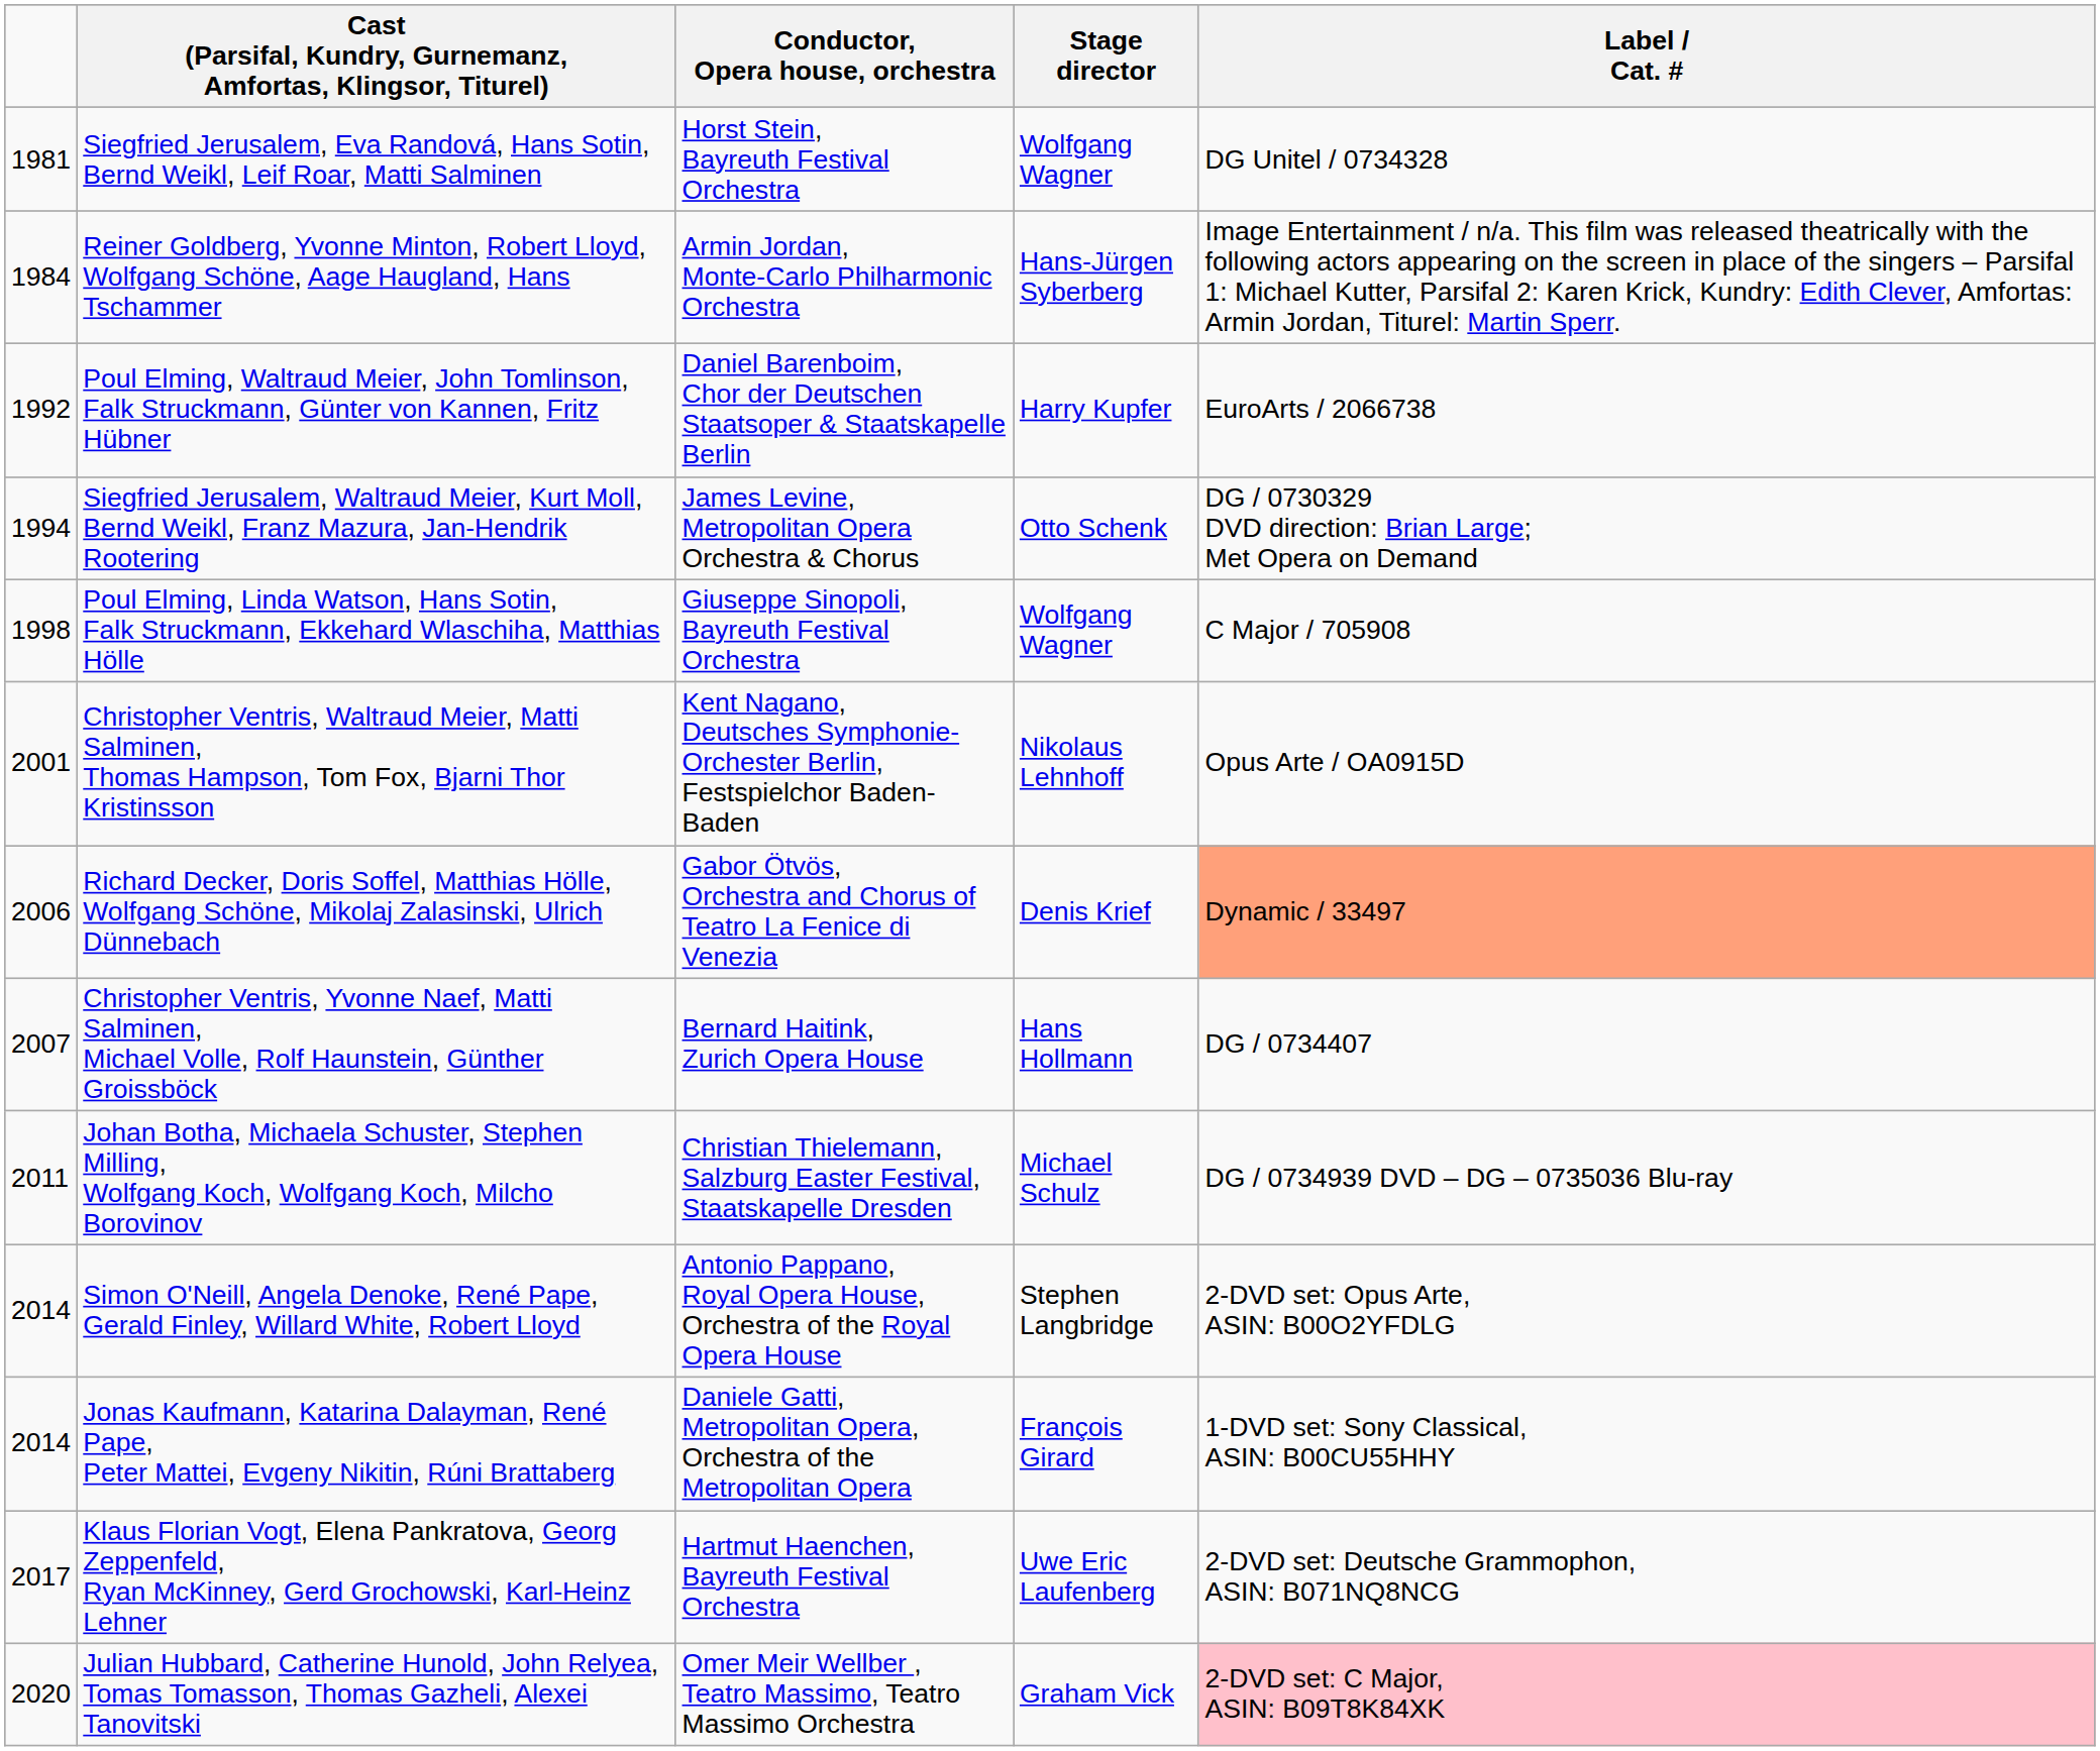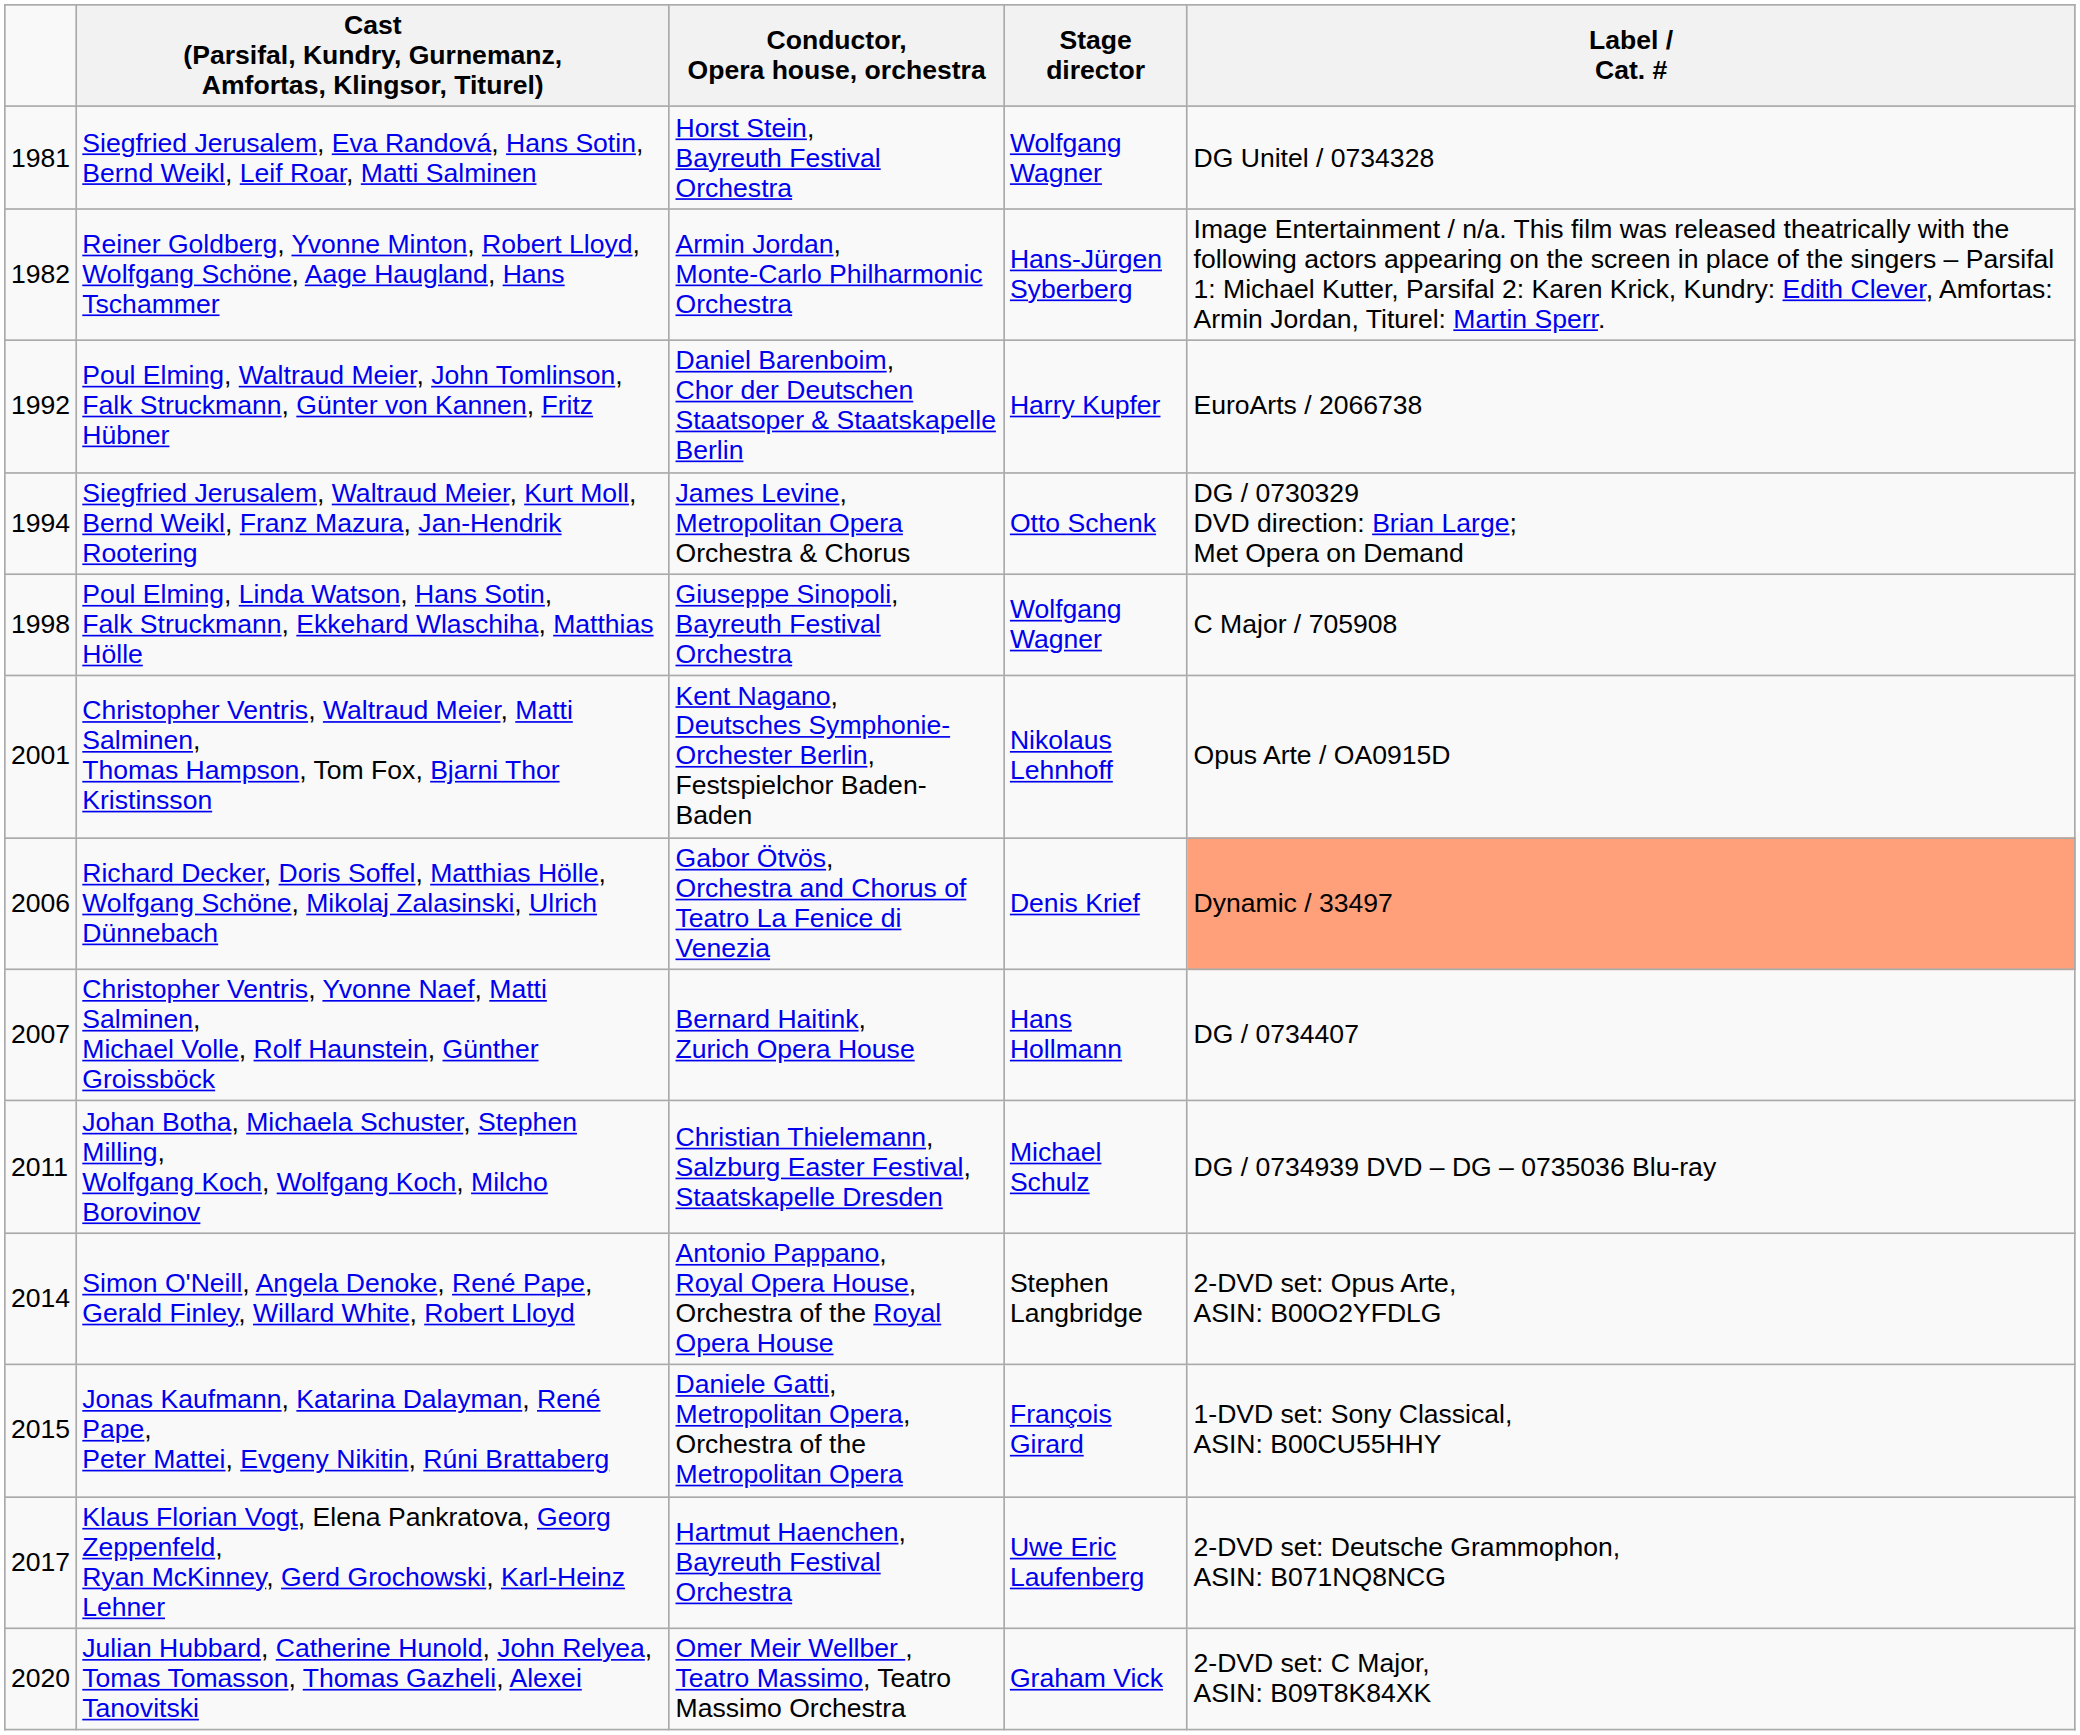row 3 | column 1: 1984 -> 1982
row 12 | column 1: 2014 -> 2015
row 14 | Label / Cat. #: pink background -> no background
